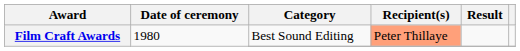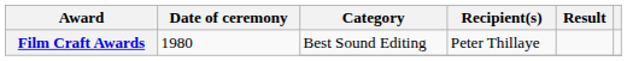Film Craft Awards / Best Sound Editing | Recipient(s): lightsalmon background -> no background
